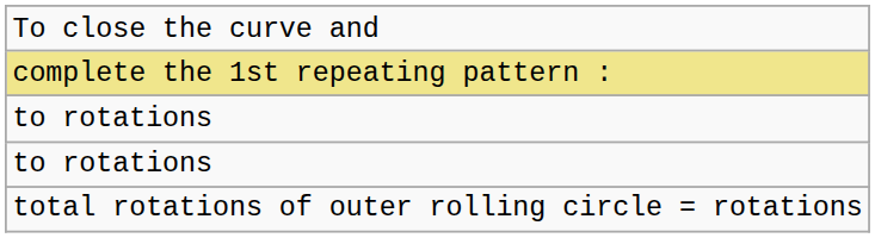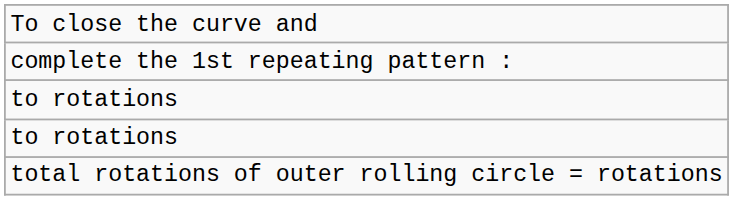row 2 | column 1: khaki background -> no background
